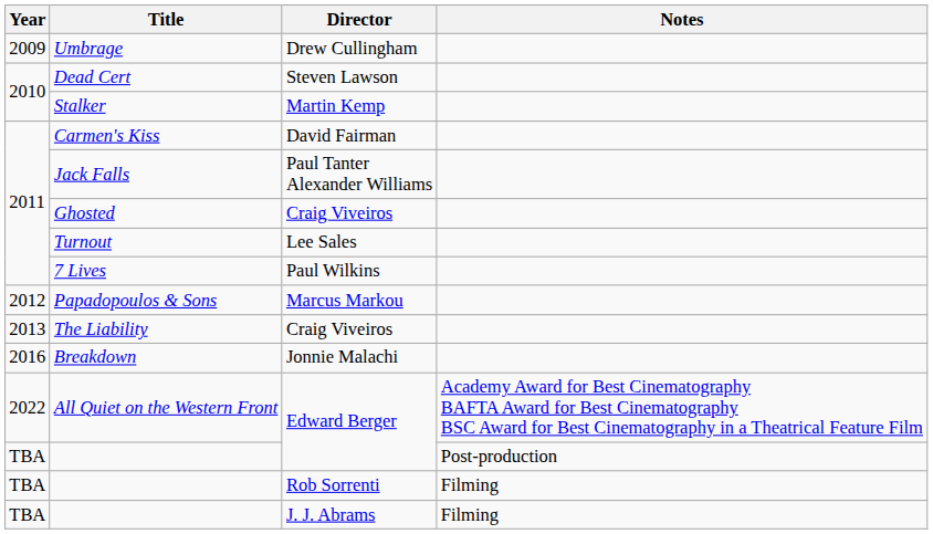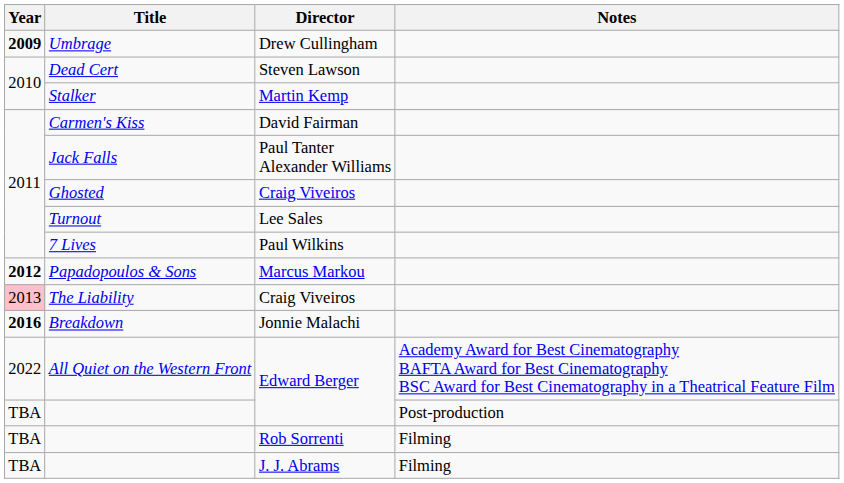Umbrage | Year: normal -> bold
Papadopoulos & Sons | Year: normal -> bold
The Liability | Year: no background -> pink background
Breakdown | Year: normal -> bold
